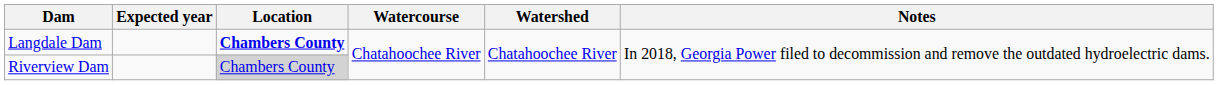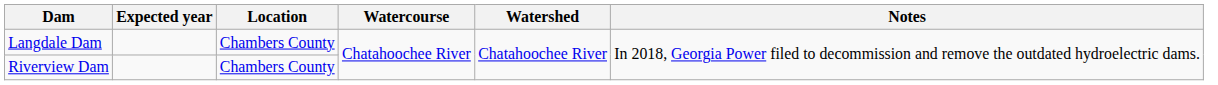Langdale Dam | Location: bold -> normal
Riverview Dam | Location: lightgrey background -> no background
